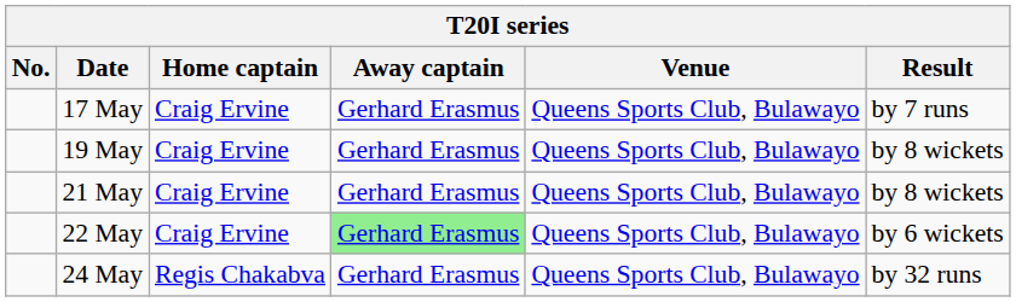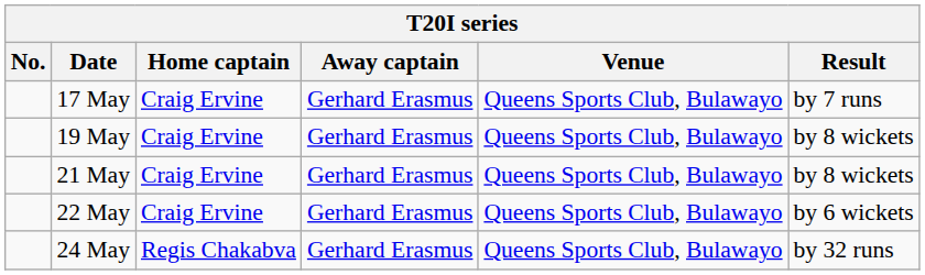22 May | Away captain: lightgreen background -> no background
